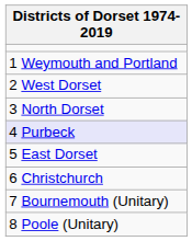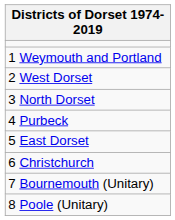row 6 | column 1: lavender background -> no background
